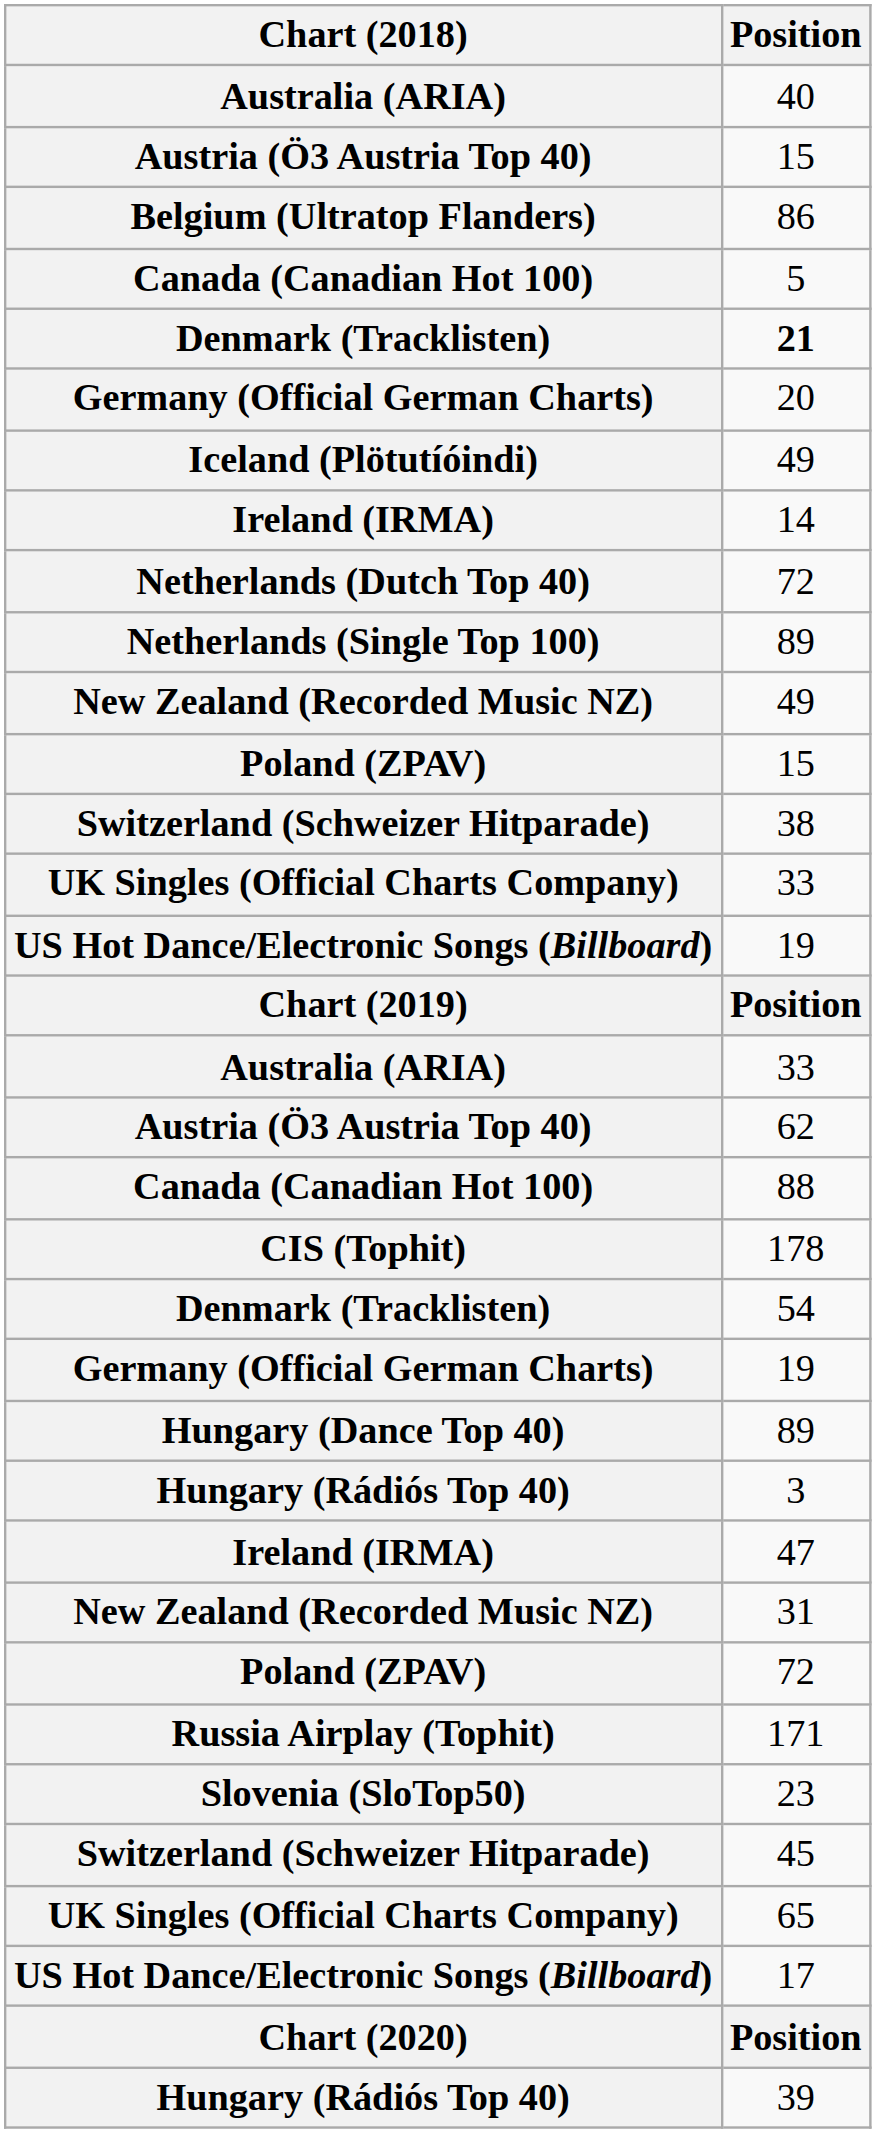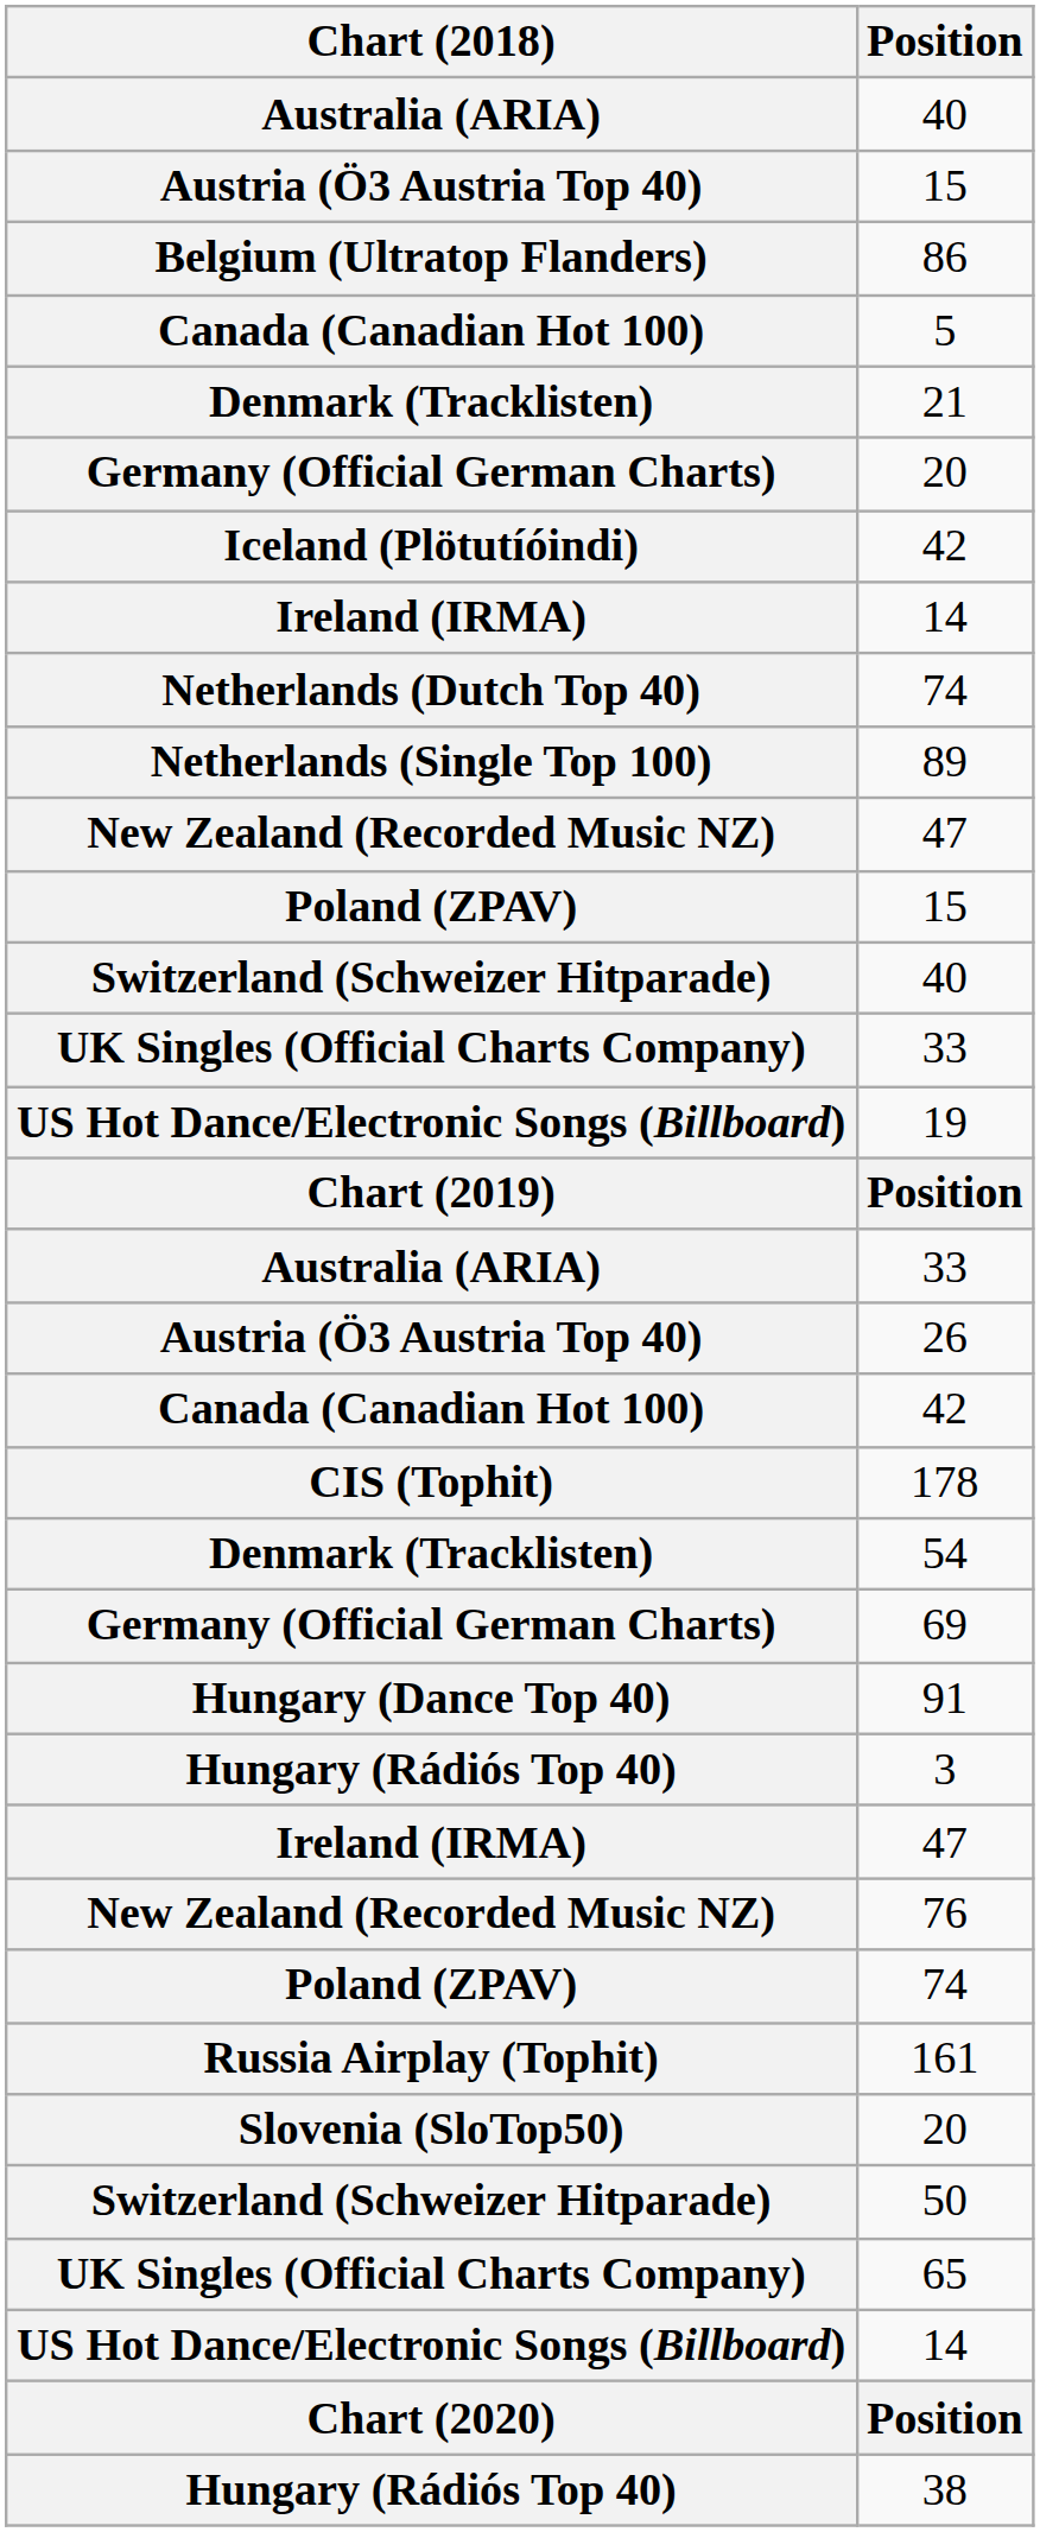row 6 | Position: bold -> normal
row 8 | Position: 49 -> 42
row 10 | Position: 72 -> 74
row 12 | Position: 49 -> 47
row 14 | Position: 38 -> 40
row 19 | Position: 62 -> 26
row 20 | Position: 88 -> 42
row 23 | Position: 19 -> 69
row 24 | Position: 89 -> 91
row 27 | Position: 31 -> 76
row 28 | Position: 72 -> 74
row 29 | Position: 171 -> 161
row 30 | Position: 23 -> 20
row 31 | Position: 45 -> 50
row 33 | Position: 17 -> 14
row 35 | Position: 39 -> 38
